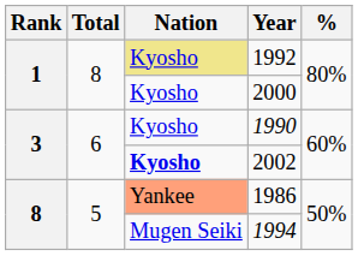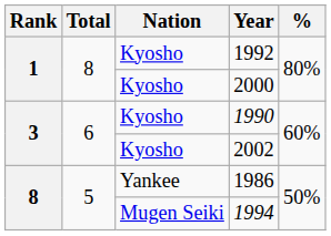1992 | Nation: khaki background -> no background
2002 | Nation: bold -> normal
1986 | Nation: lightsalmon background -> no background
